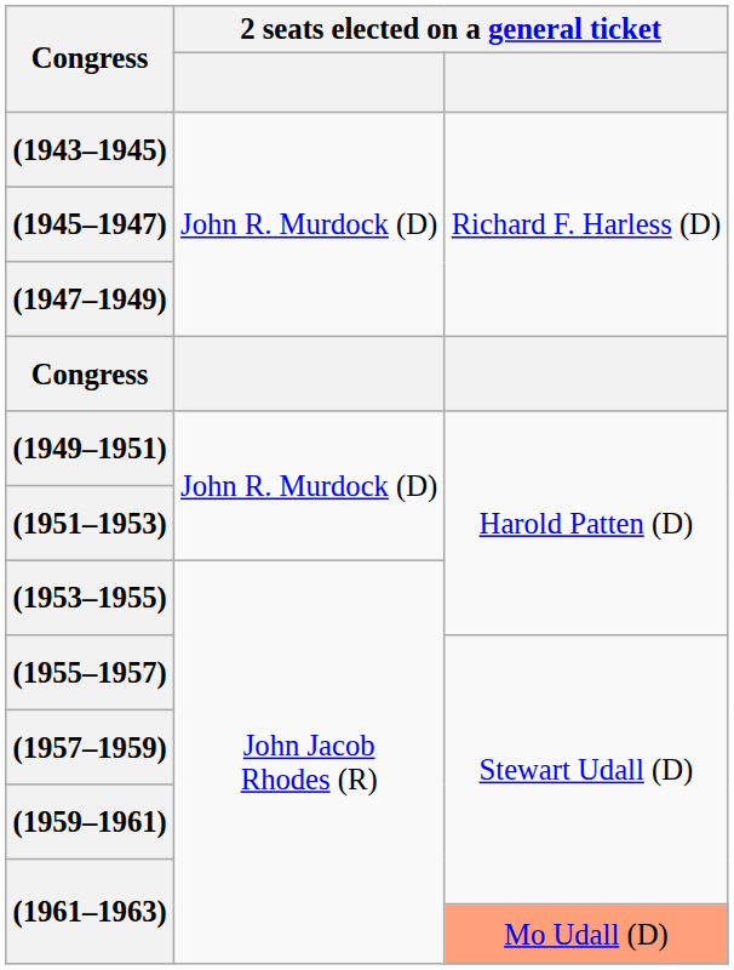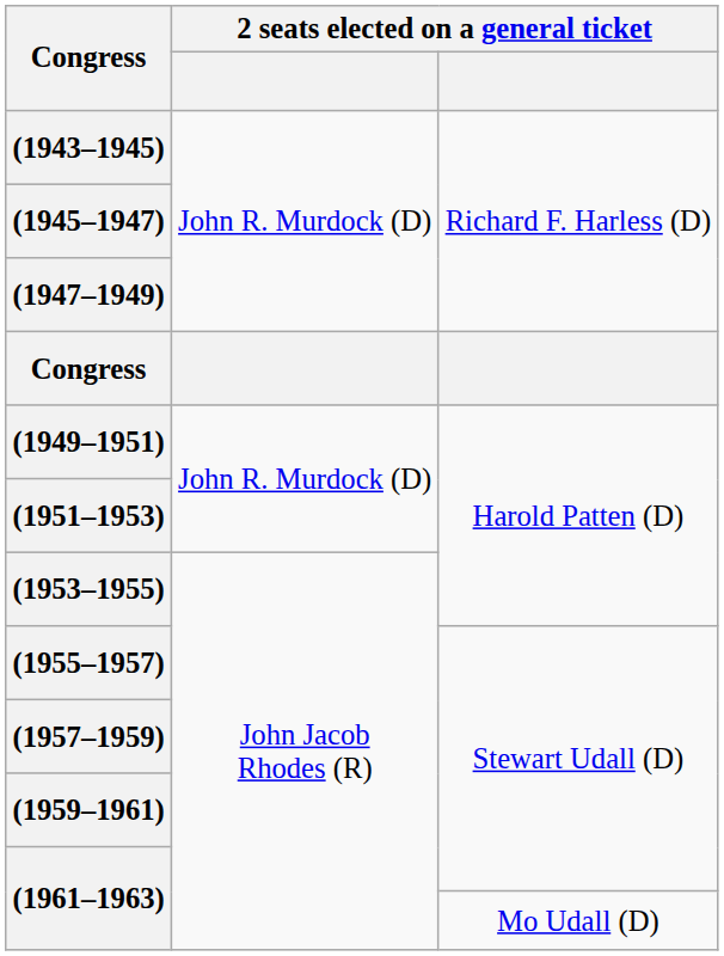(1961–1963) / Mo Udall (D) | column 3: lightsalmon background -> no background
